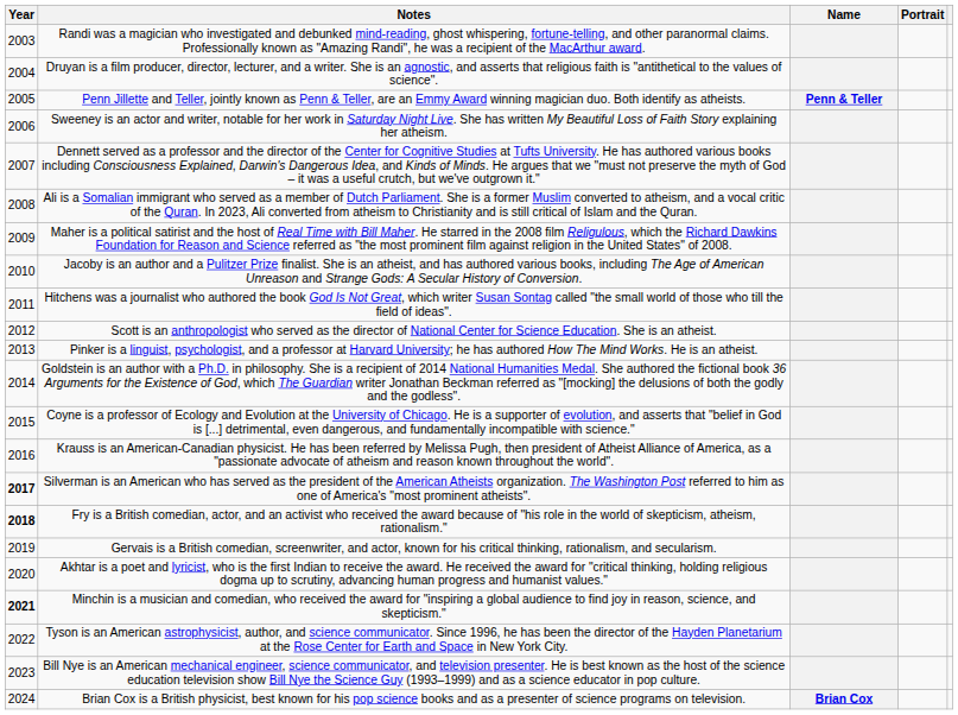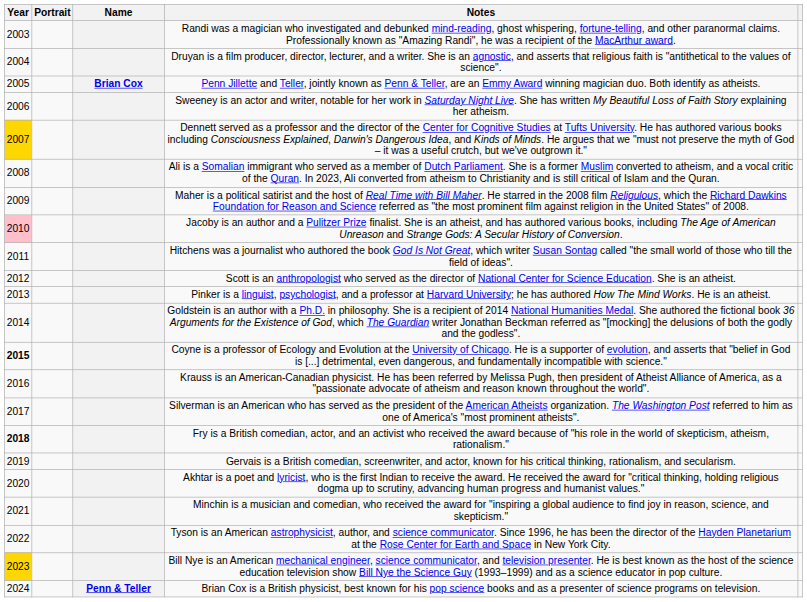columns swapped: Portrait <-> Notes
row 4 | Name: Penn & Teller -> Brian Cox
row 6 | Year: no background -> gold background
row 9 | Year: no background -> pink background
row 14 | Year: normal -> bold
row 16 | Year: bold -> normal
row 20 | Year: bold -> normal
row 22 | Year: no background -> gold background
row 23 | Name: Brian Cox -> Penn & Teller
